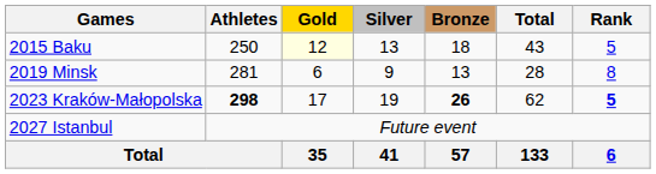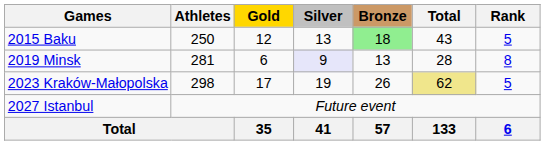2015 Baku | Gold: lightyellow background -> no background
2015 Baku | Bronze: no background -> lightgreen background
2019 Minsk | Silver: no background -> lavender background
2023 Kraków-Małopolska | Athletes: bold -> normal
2023 Kraków-Małopolska | Bronze: bold -> normal
2023 Kraków-Małopolska | Total: no background -> khaki background
2023 Kraków-Małopolska | Rank: bold -> normal
